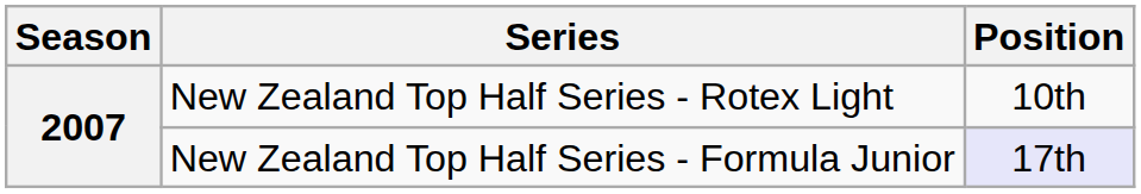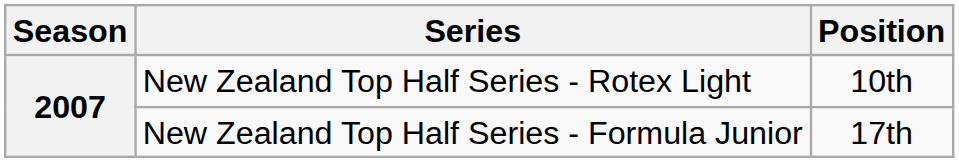New Zealand Top Half Series - Formula Junior | Position: lavender background -> no background
